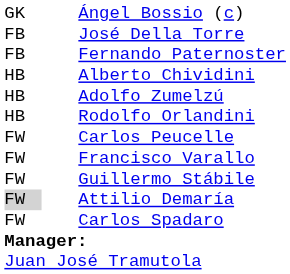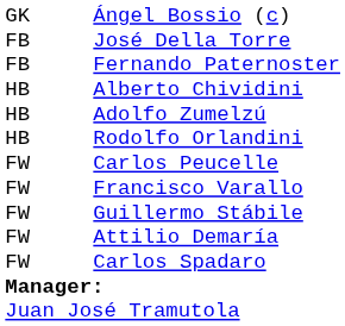Attilio Demaría | column 1: lightgrey background -> no background
